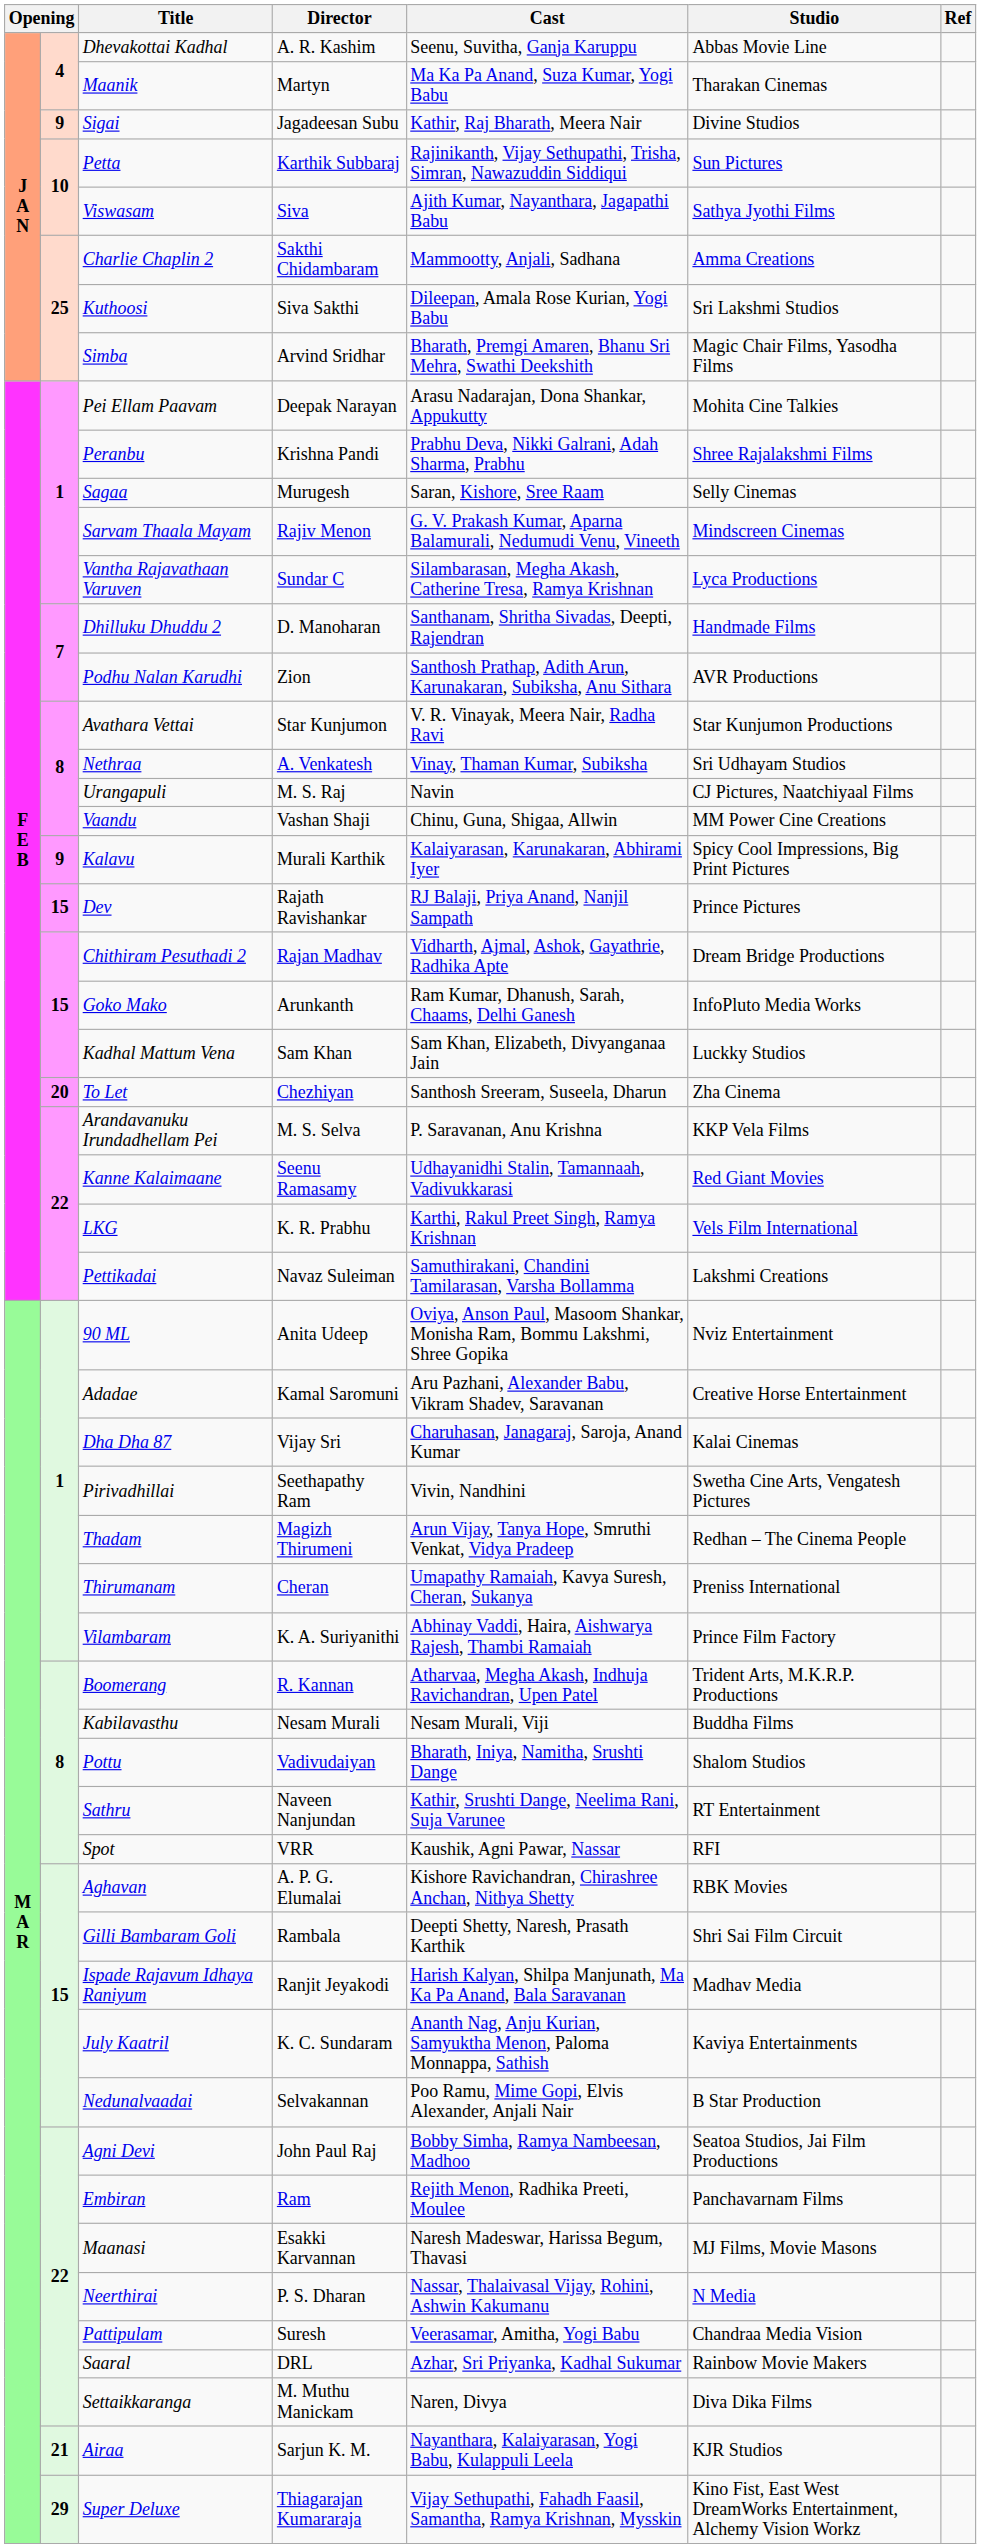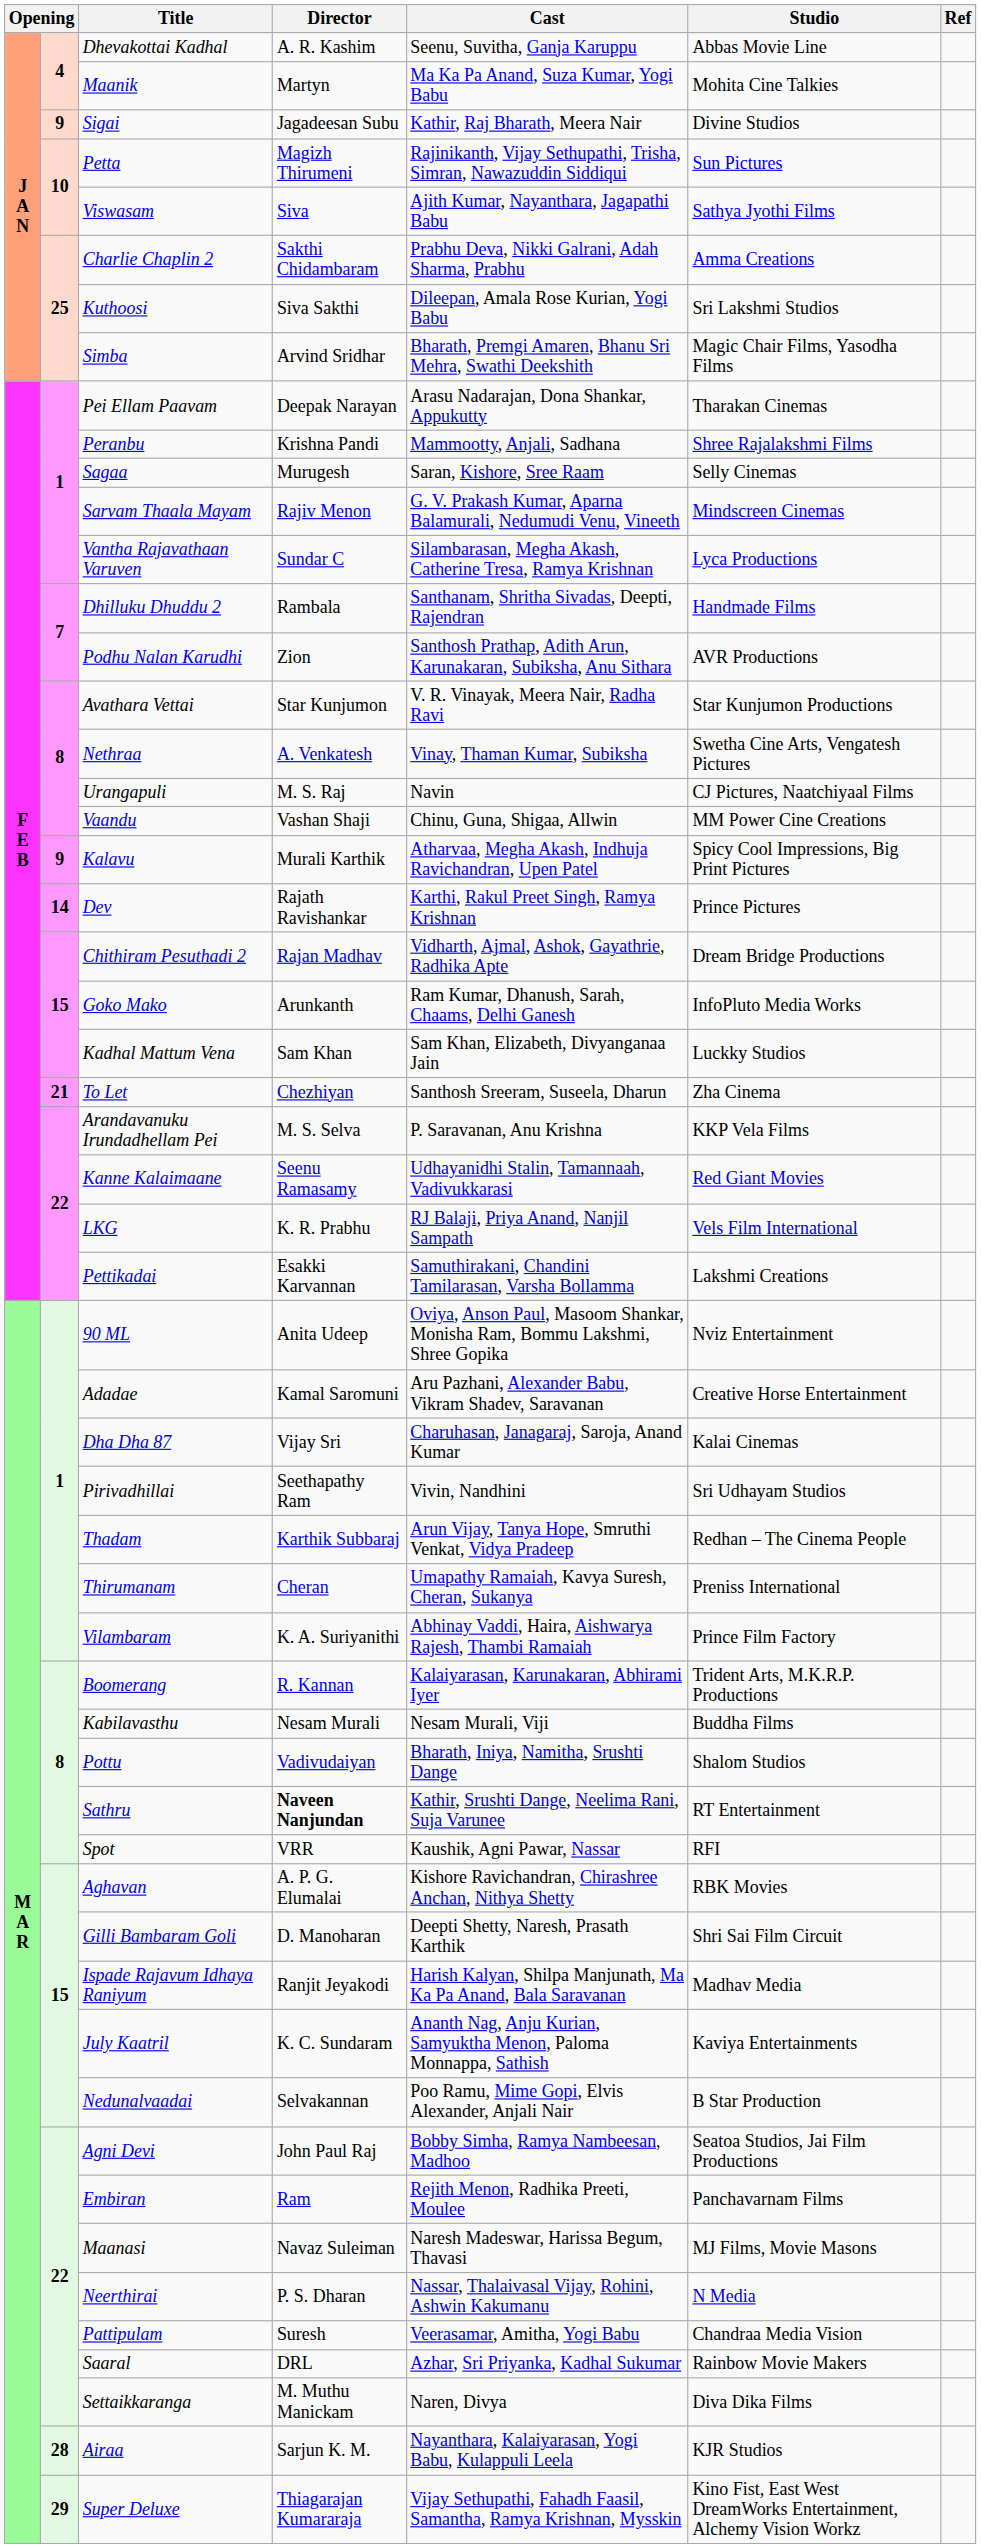Maanik | Studio: Tharakan Cinemas -> Mohita Cine Talkies
Petta | Director: Karthik Subbaraj -> Magizh Thirumeni
Charlie Chaplin 2 | Cast: Mammootty, Anjali, Sadhana -> Prabhu Deva, Nikki Galrani, Adah Sharma, Prabhu
Pei Ellam Paavam | Studio: Mohita Cine Talkies -> Tharakan Cinemas
Peranbu | Cast: Prabhu Deva, Nikki Galrani, Adah Sharma, Prabhu -> Mammootty, Anjali, Sadhana
Dhilluku Dhuddu 2 | Director: D. Manoharan -> Rambala
Nethraa | Studio: Sri Udhayam Studios -> Swetha Cine Arts, Vengatesh Pictures
Kalavu | Cast: Kalaiyarasan, Karunakaran, Abhirami Iyer -> Atharvaa, Megha Akash, Indhuja Ravichandran, Upen Patel
Dev | column 2: 15 -> 14
Dev | Cast: RJ Balaji, Priya Anand, Nanjil Sampath -> Karthi, Rakul Preet Singh, Ramya Krishnan
To Let | column 2: 20 -> 21
LKG | Cast: Karthi, Rakul Preet Singh, Ramya Krishnan -> RJ Balaji, Priya Anand, Nanjil Sampath
Pettikadai | Director: Navaz Suleiman -> Esakki Karvannan
Pirivadhillai | Studio: Swetha Cine Arts, Vengatesh Pictures -> Sri Udhayam Studios
Thadam | Director: Magizh Thirumeni -> Karthik Subbaraj
Boomerang | Cast: Atharvaa, Megha Akash, Indhuja Ravichandran, Upen Patel -> Kalaiyarasan, Karunakaran, Abhirami Iyer
Sathru | Director: normal -> bold
Gilli Bambaram Goli | Director: Rambala -> D. Manoharan
Maanasi | Director: Esakki Karvannan -> Navaz Suleiman
Airaa | column 2: 21 -> 28
